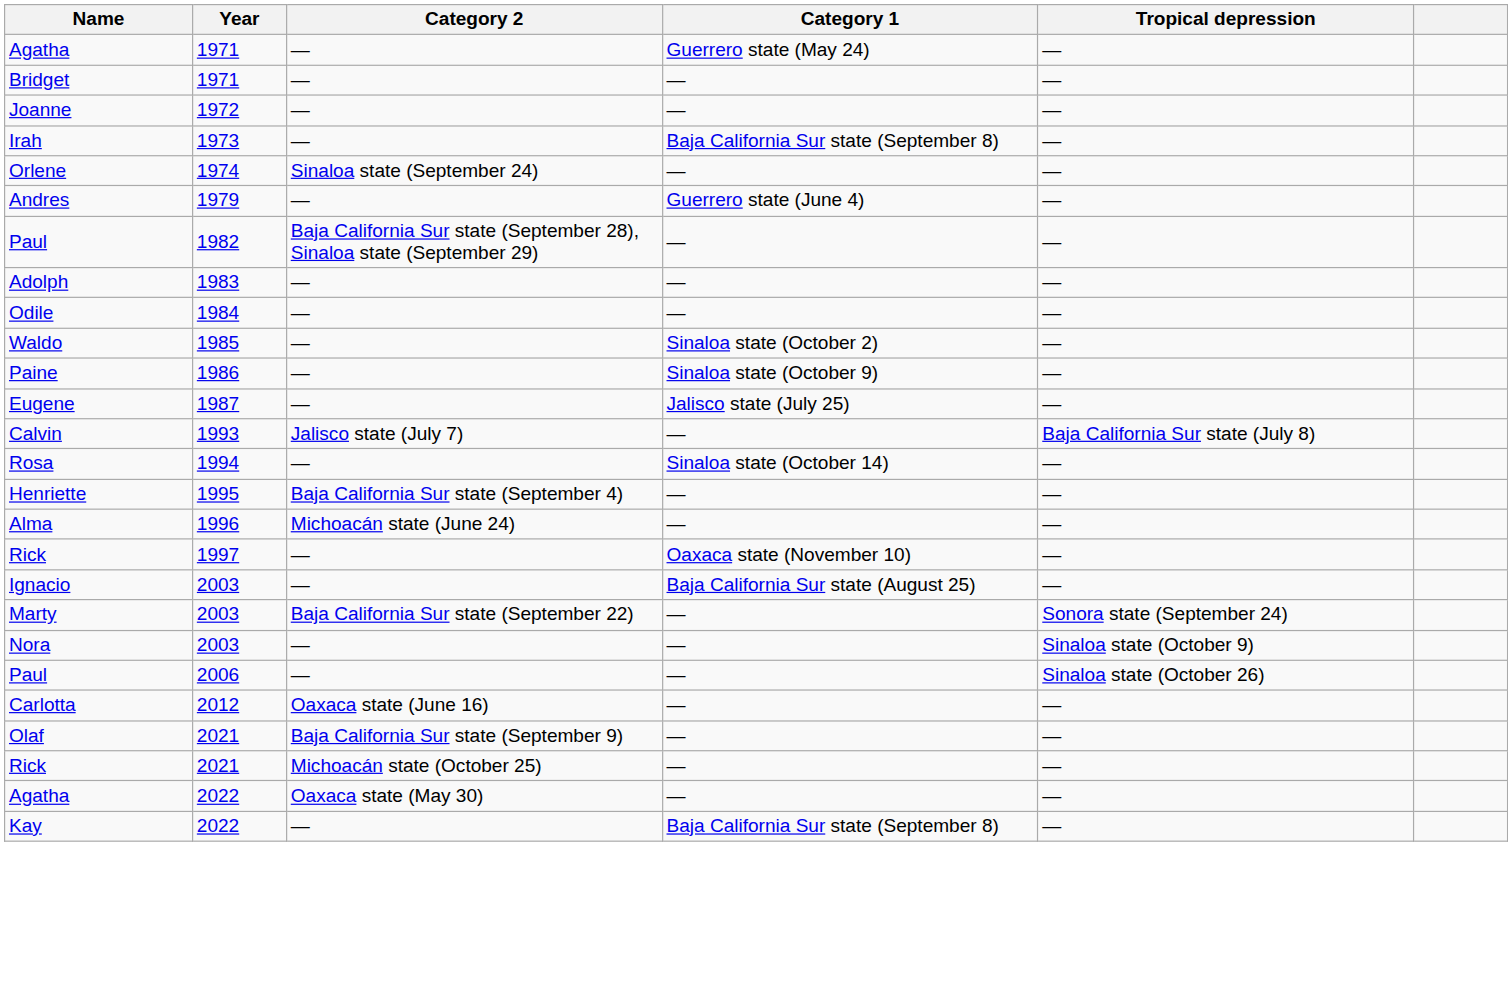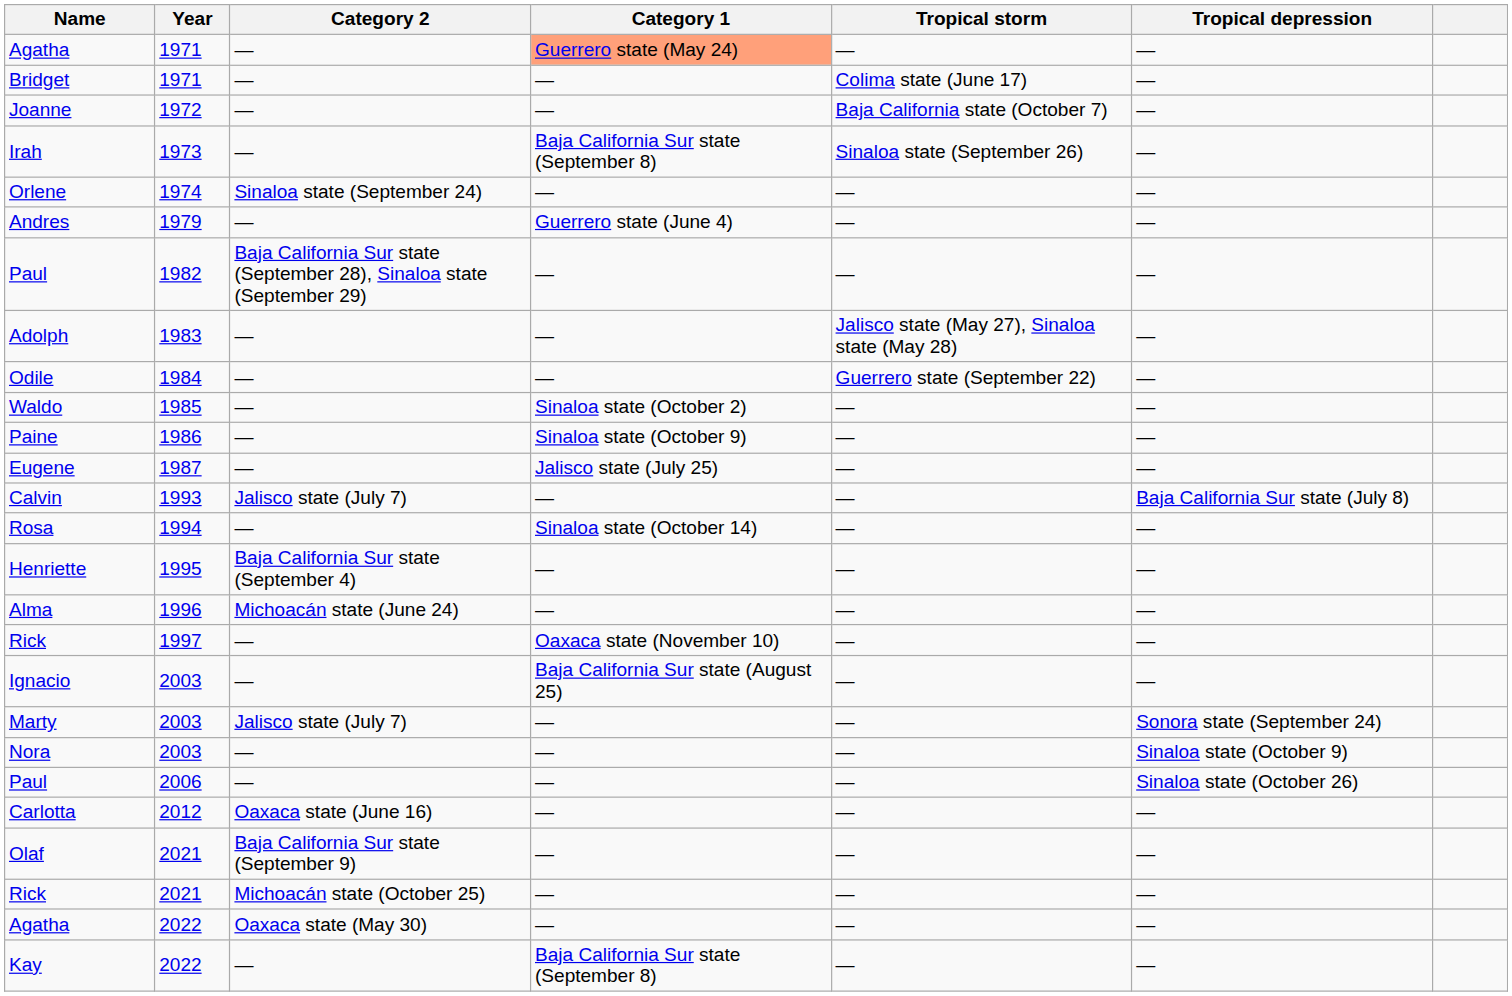+ column: Tropical storm | — | Colima state (June 17) | Baja California state (October 7) | Sinaloa state (September 26) | — | — | — | Jalisco state (May 27), Sinaloa state (May 28) | Guerrero state (September 22) | — | — | — | — | — | — | — | — | — | — | — | — | — | — | — | — | —
Agatha / 1971 | Category 1: no background -> lightsalmon background
Marty | Category 2: Baja California Sur state (September 22) -> Jalisco state (July 7)
